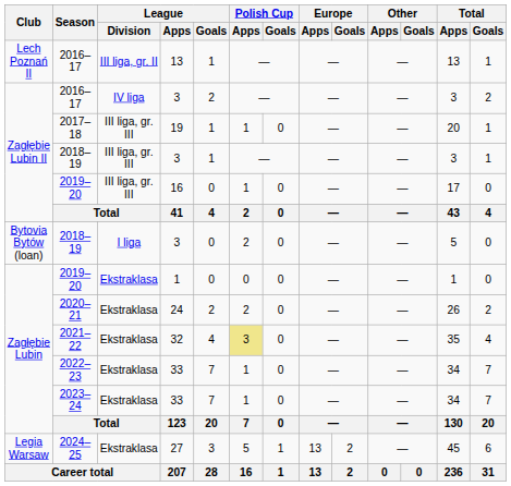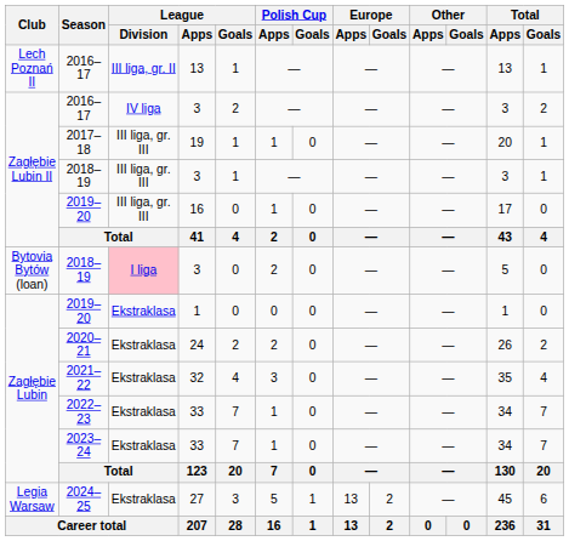Bytovia Bytów (loan) / 2018–19 | League / Division: no background -> pink background
2021–22 | Polish Cup / Apps: khaki background -> no background
